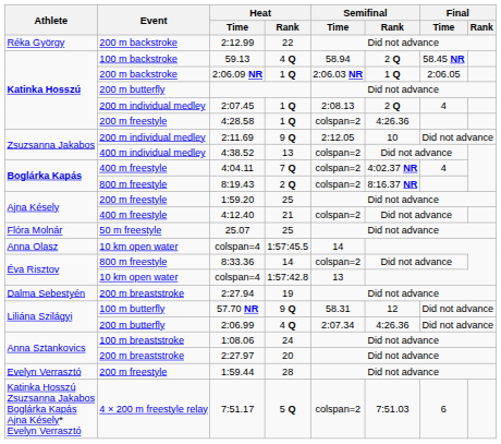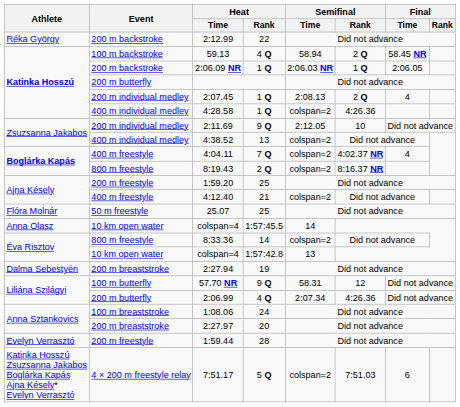4:28.58 | Event: 200 m freestyle -> 400 m individual medley
